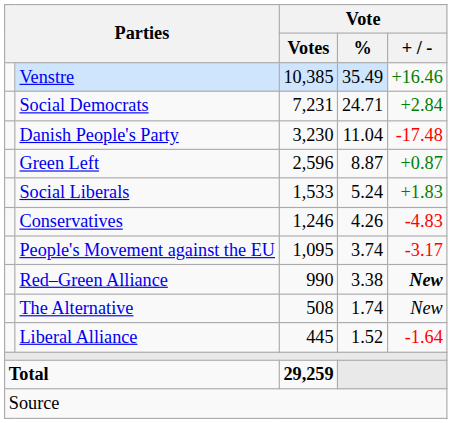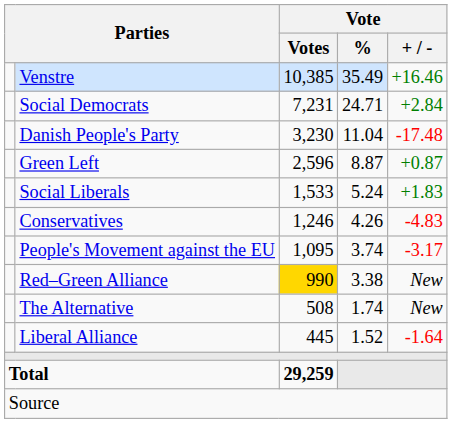Red–Green Alliance | Vote / Votes: no background -> gold background
Red–Green Alliance | Vote / + / -: bold -> normal
